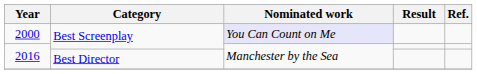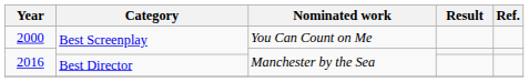2000 | Nominated work: lavender background -> no background
